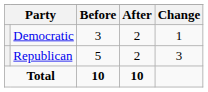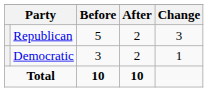rows swapped: Republican <-> Democratic
